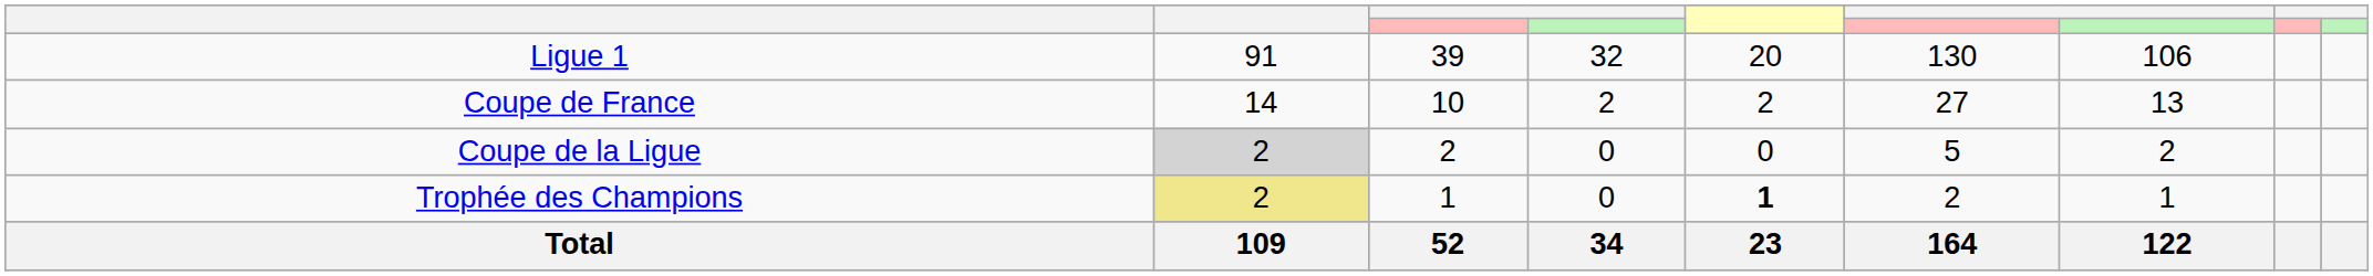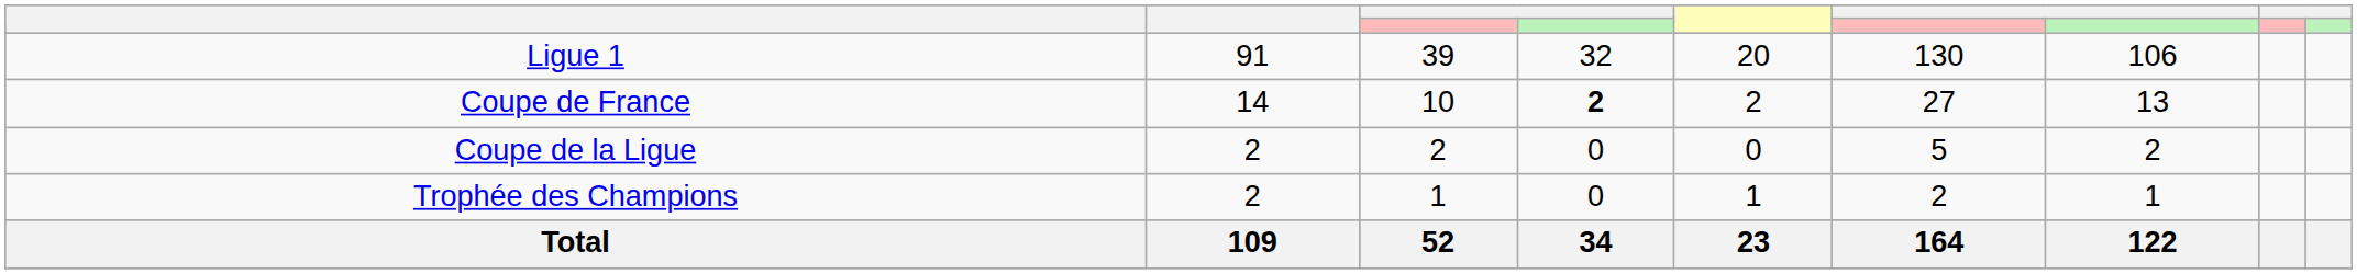Coupe de France | column 4: normal -> bold
Coupe de la Ligue | column 2: lightgrey background -> no background
Trophée des Champions | column 2: khaki background -> no background
Trophée des Champions | column 5: bold -> normal
